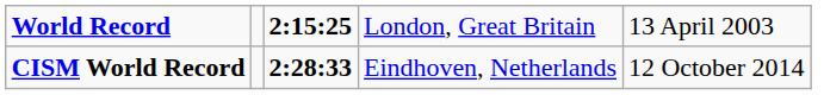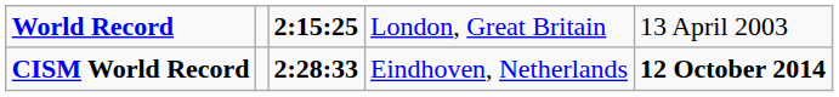CISM World Record | column 5: normal -> bold
